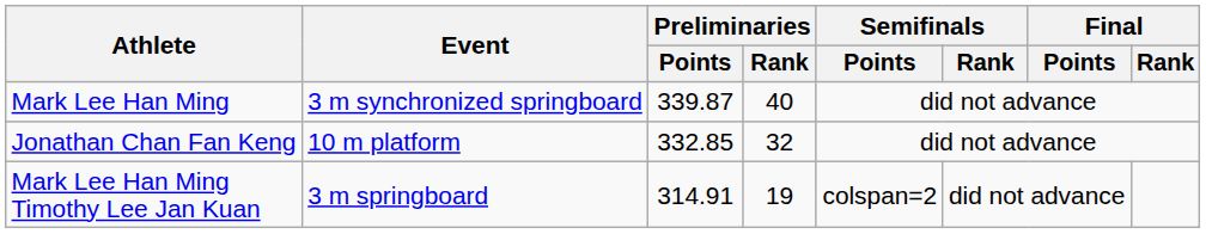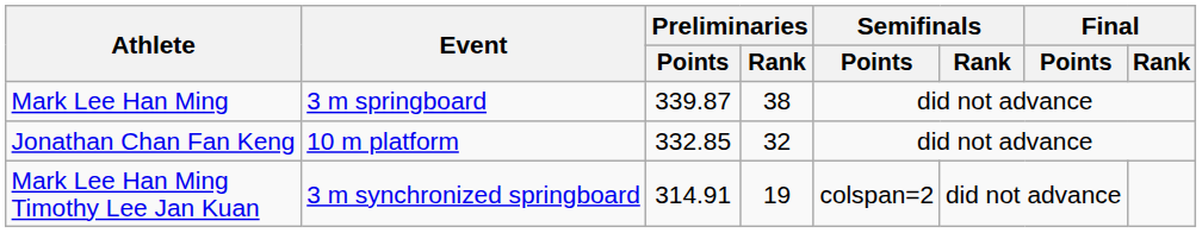Mark Lee Han Ming | Event: 3 m synchronized springboard -> 3 m springboard
Mark Lee Han Ming | Preliminaries / Rank: 40 -> 38
Mark Lee Han Ming Timothy Lee Jan Kuan | Event: 3 m springboard -> 3 m synchronized springboard
